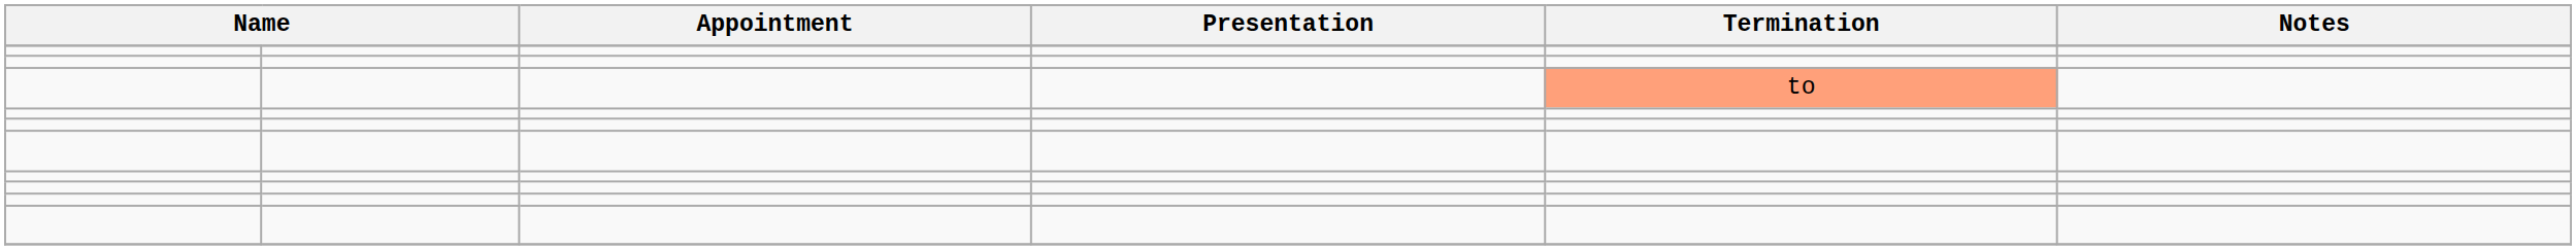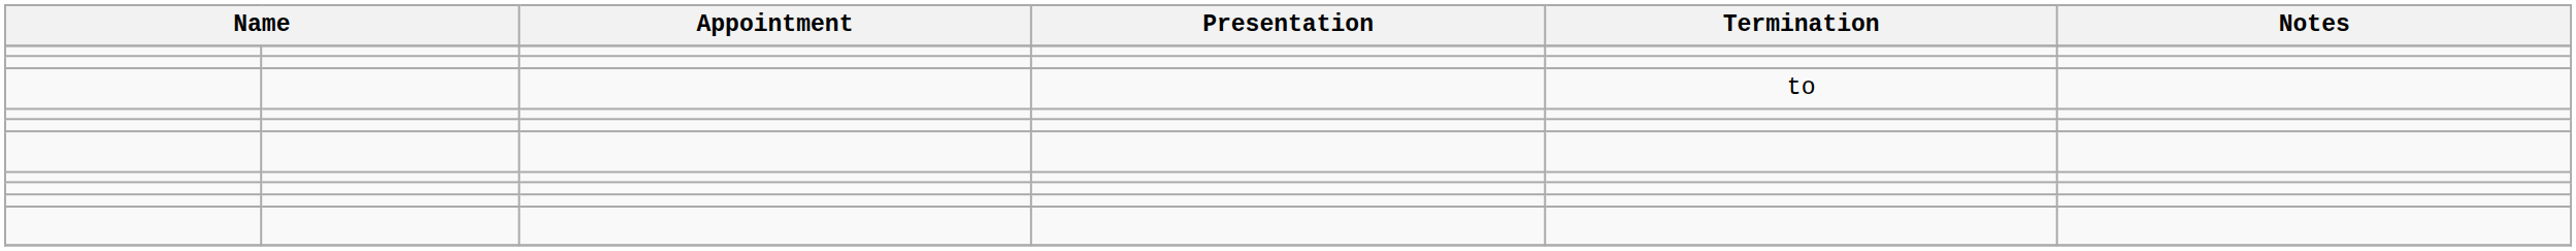row 4 | Termination: lightsalmon background -> no background
